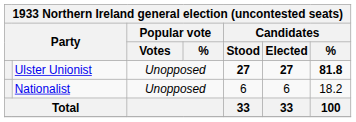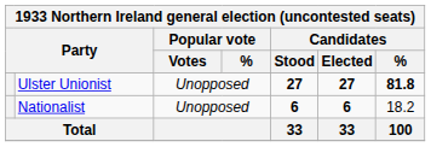Nationalist | Candidates / Stood: normal -> bold
Nationalist | Candidates / Elected: normal -> bold
